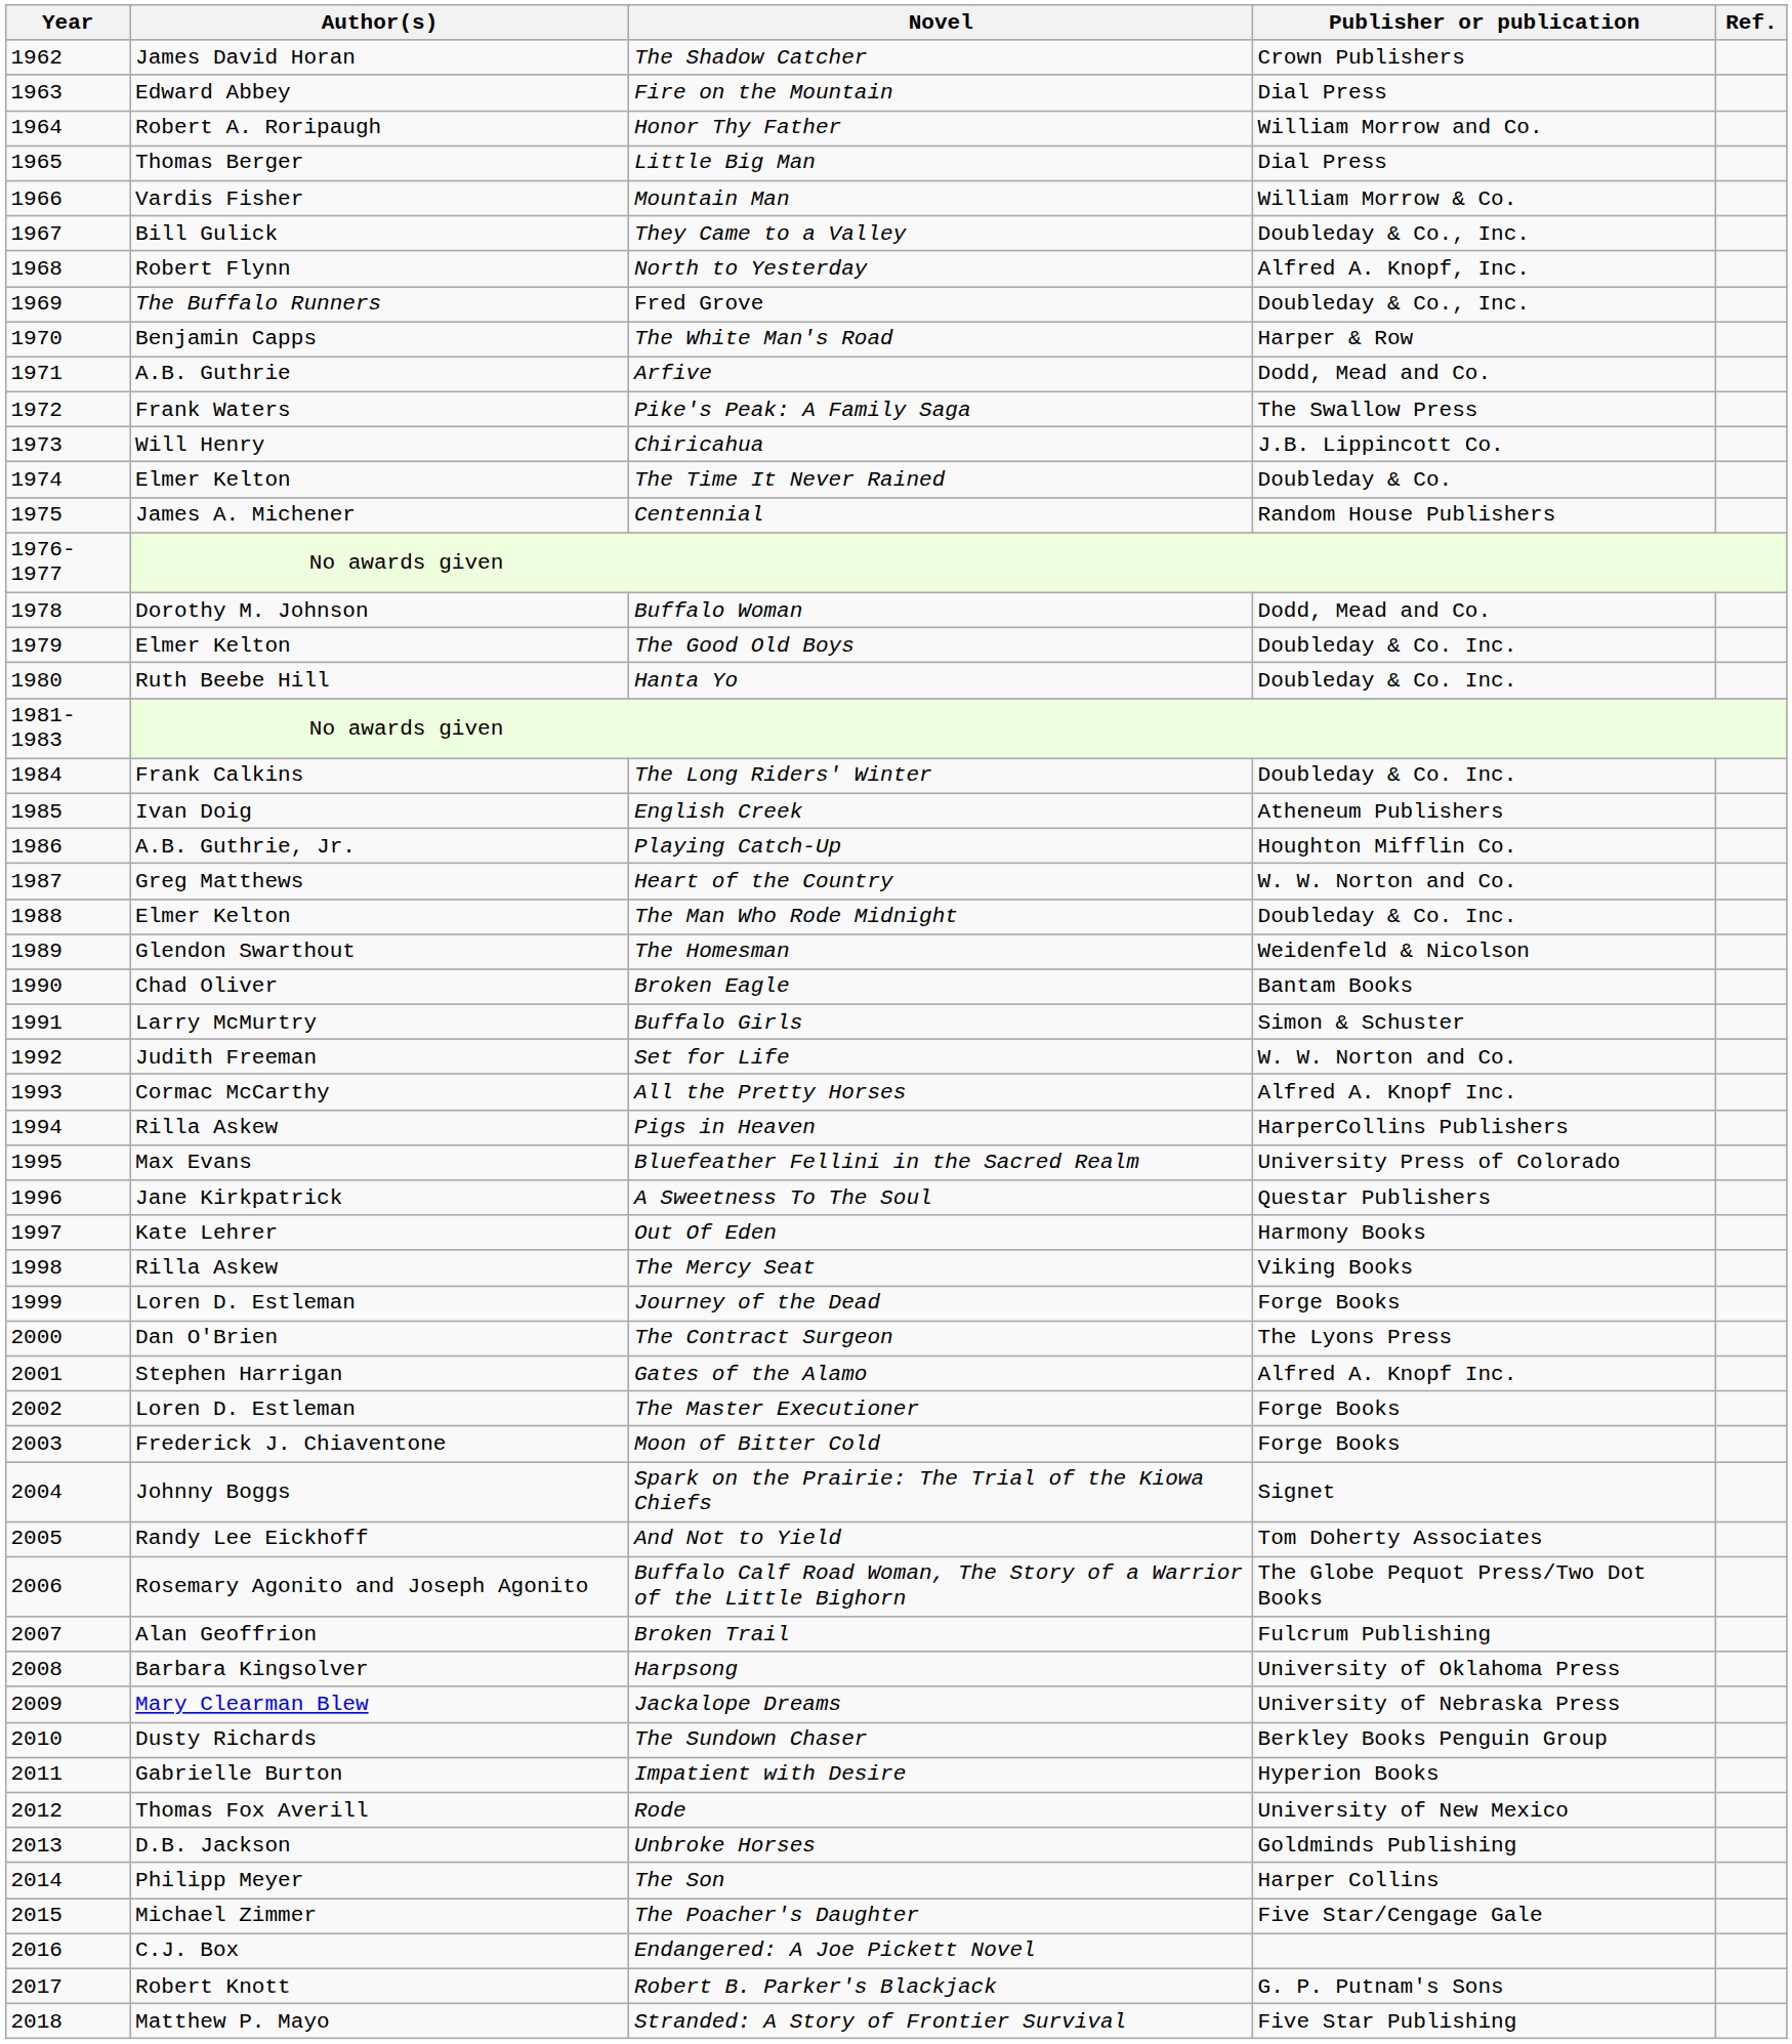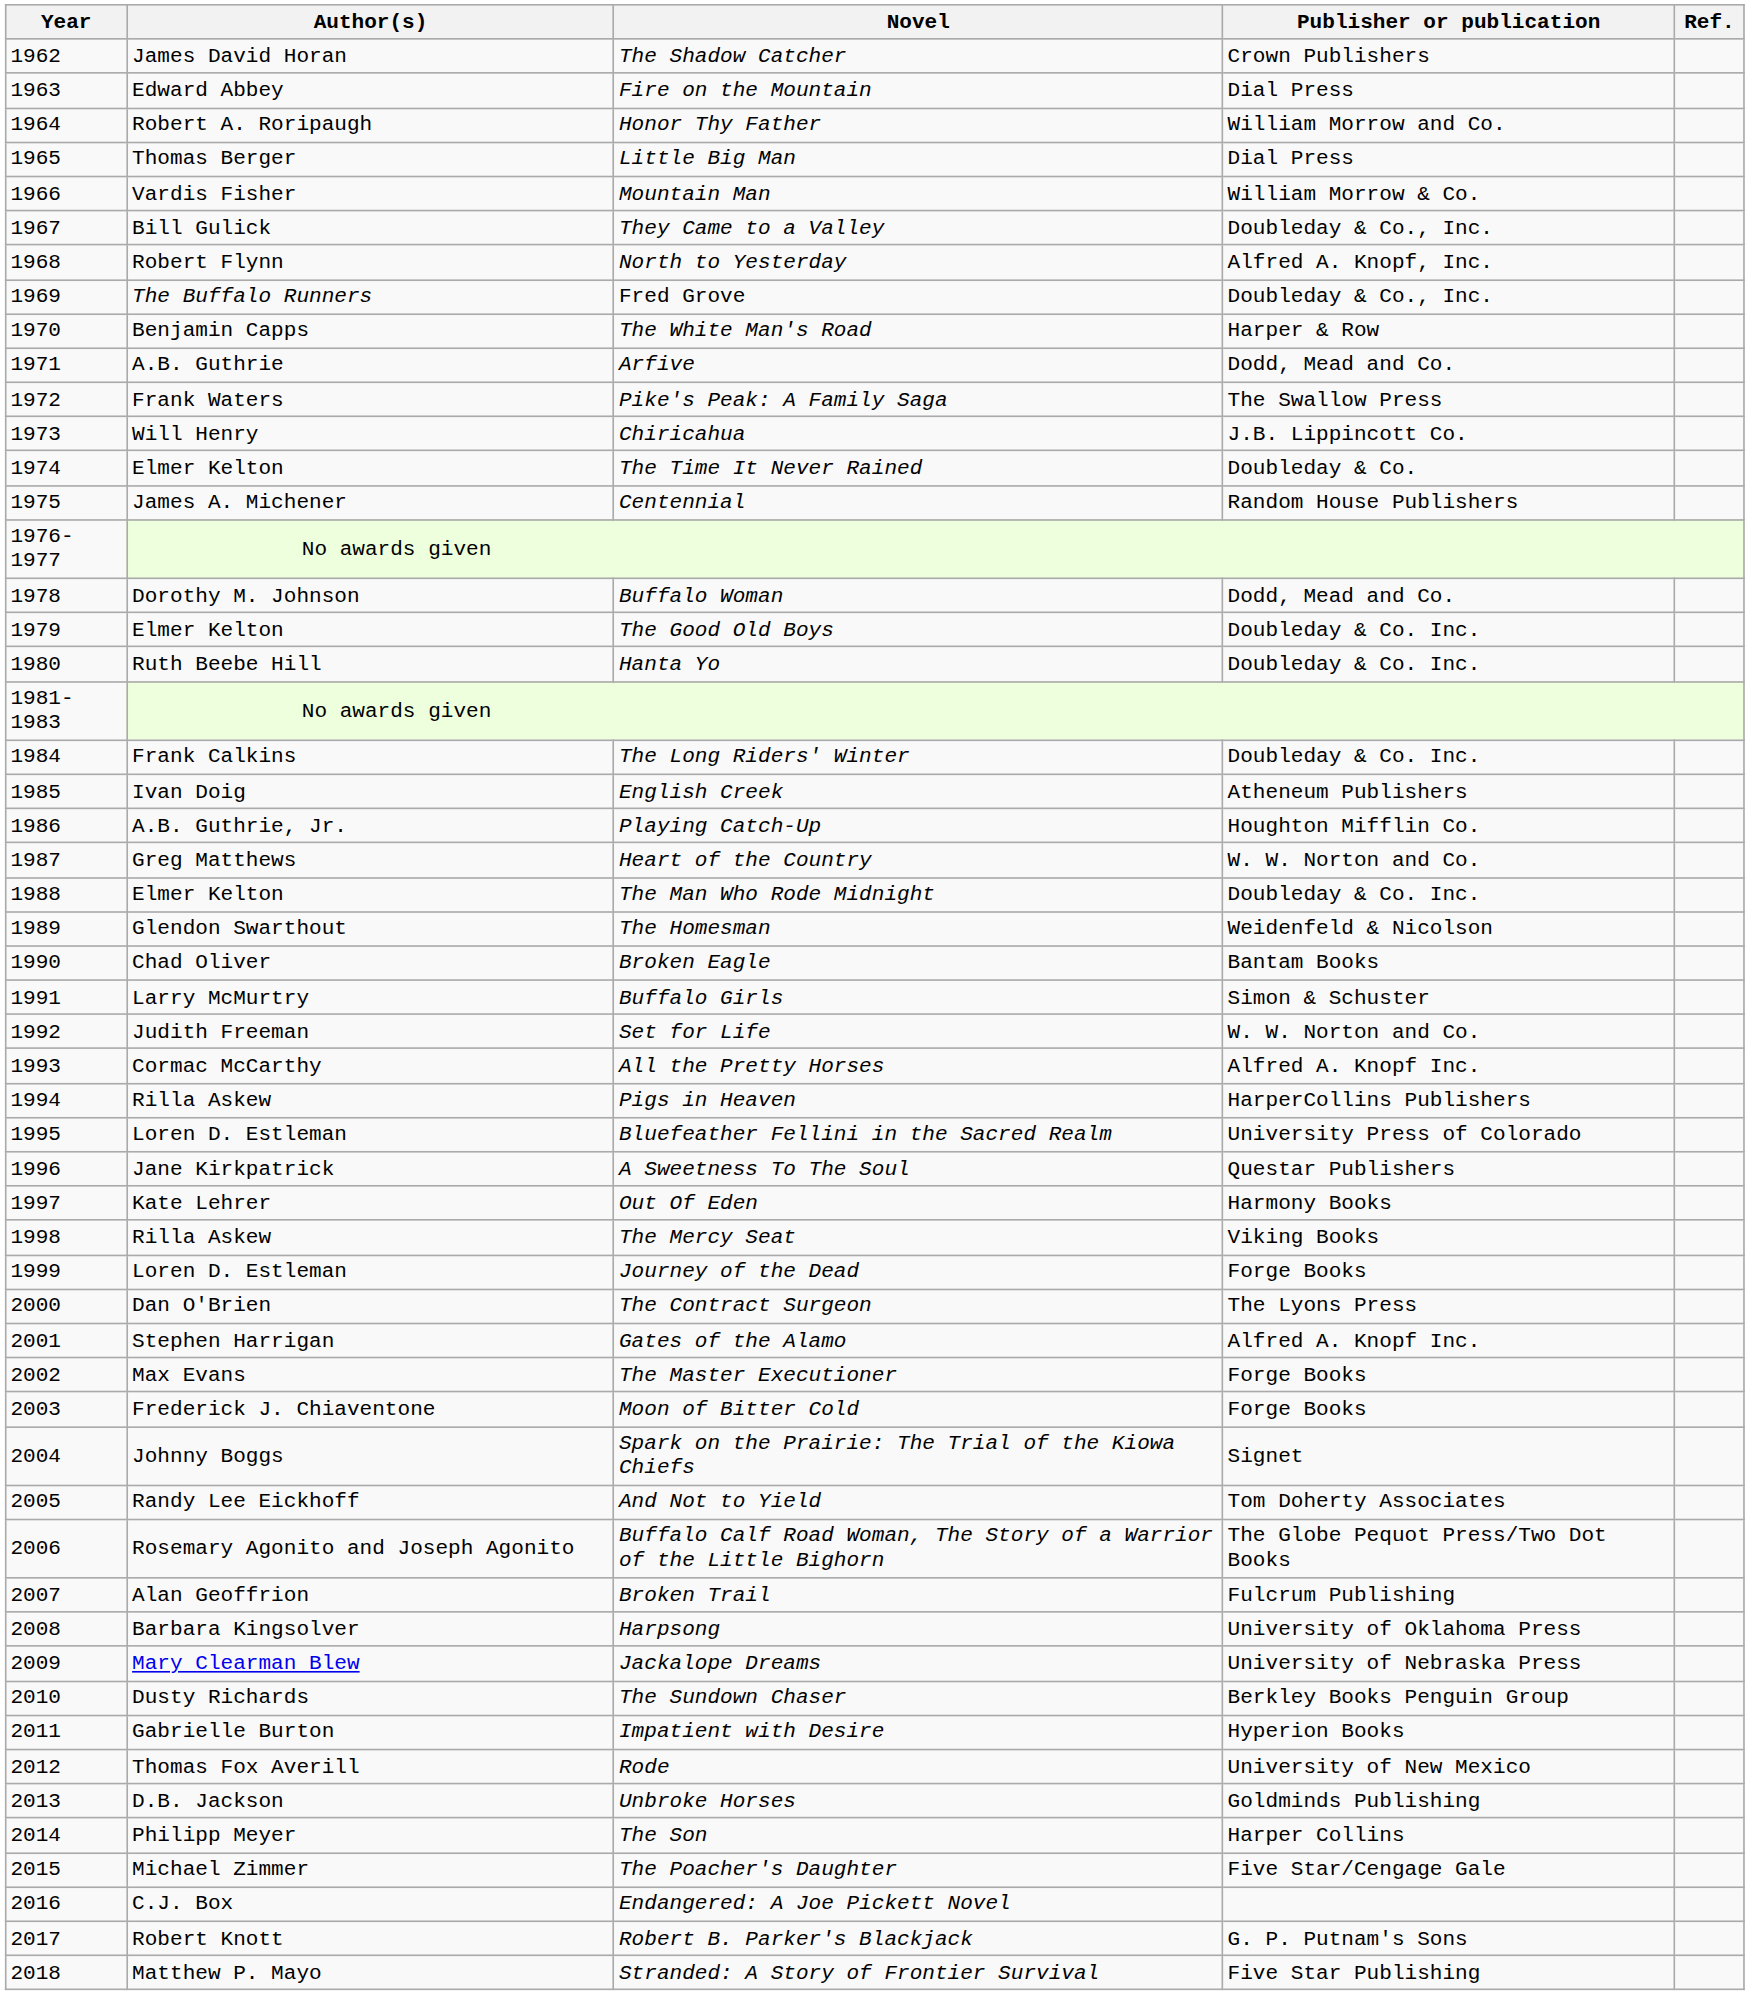Bluefeather Fellini in the Sacred Realm | Author(s): Max Evans -> Loren D. Estleman
The Master Executioner | Author(s): Loren D. Estleman -> Max Evans
